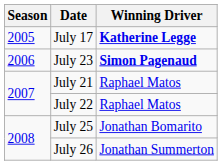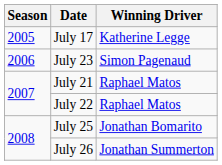July 17 | Winning Driver: bold -> normal
July 23 | Winning Driver: bold -> normal
